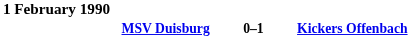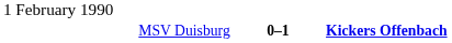1 February 1990 | column 1: bold -> normal
MSV Duisburg | column 1: bold -> normal
